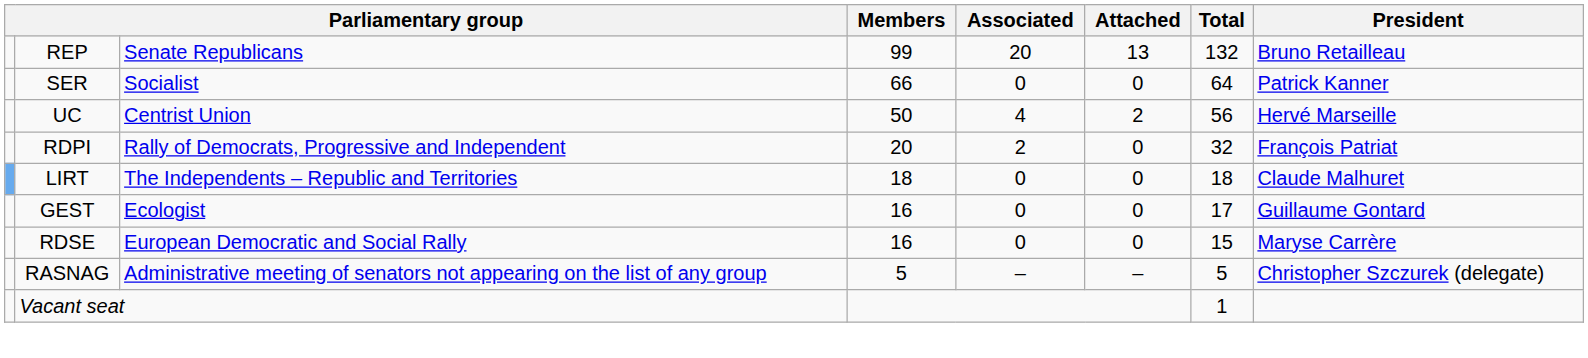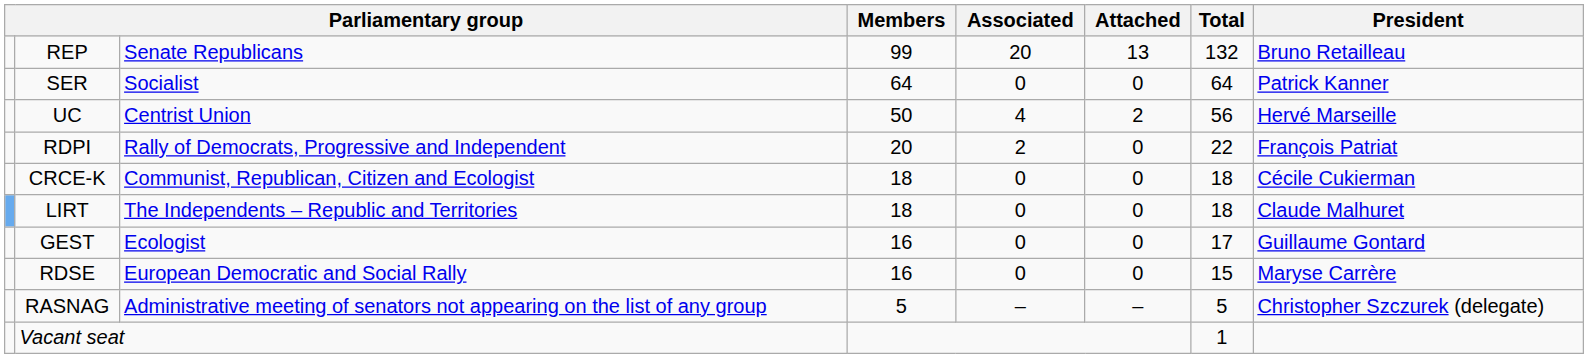SER | Members: 66 -> 64
RDPI | Total: 32 -> 22
+ row: CRCE-K | Communist, Republican, Citizen and Ecologist | 18 | 0 | 0 | 18 | Cécile Cukierman
